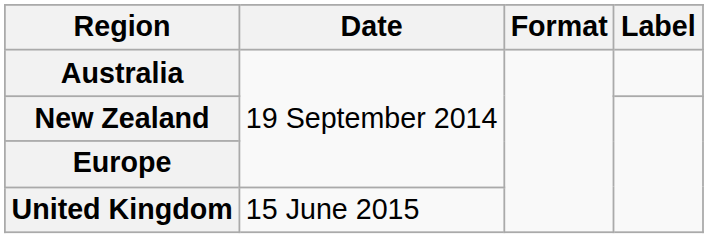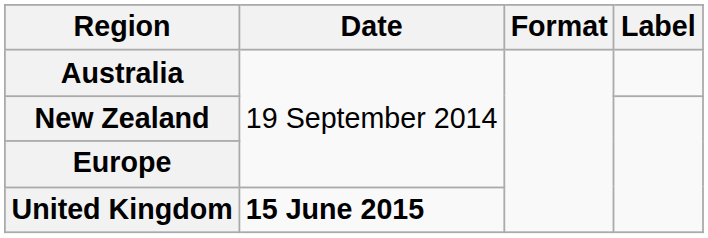United Kingdom | Date: normal -> bold
